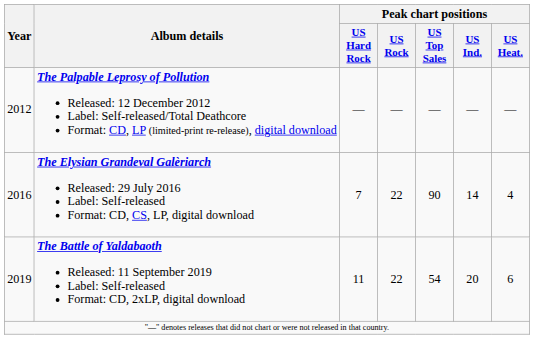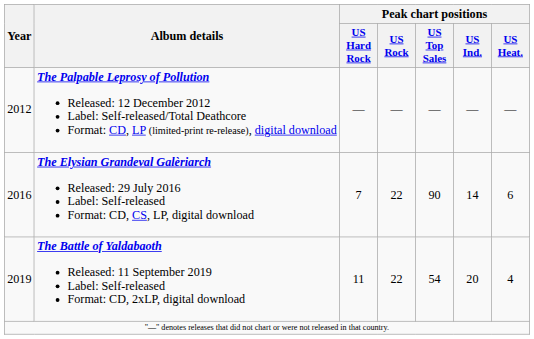row 4 | Peak chart positions / US Heat.: 4 -> 6
row 5 | Peak chart positions / US Heat.: 6 -> 4
